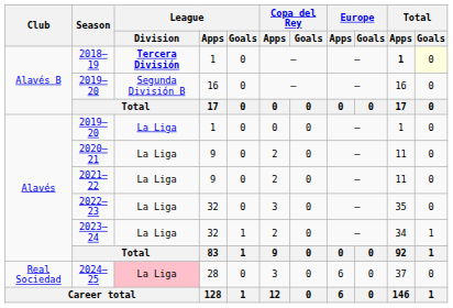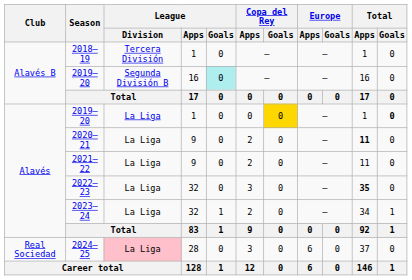2018–19 | League / Division: bold -> normal
2018–19 | Total / Apps: bold -> normal
2018–19 | Total / Goals: lightyellow background -> no background
2019–20 / 16 | League / Goals: no background -> paleturquoise background
2019–20 / 1 | Copa del Rey / Goals: no background -> gold background
2019–20 / 1 | Total / Goals: normal -> bold
2020–21 | Total / Apps: normal -> bold
2022–23 | Total / Apps: normal -> bold
